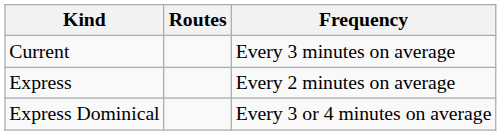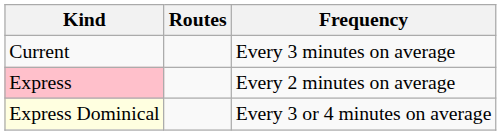row 3 | Kind: no background -> pink background
row 4 | Kind: no background -> lightyellow background
